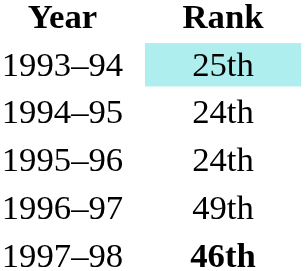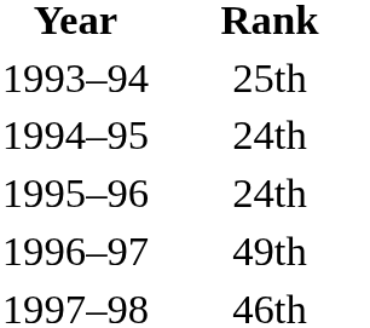1993–94 | Rank: paleturquoise background -> no background
1997–98 | Rank: bold -> normal
